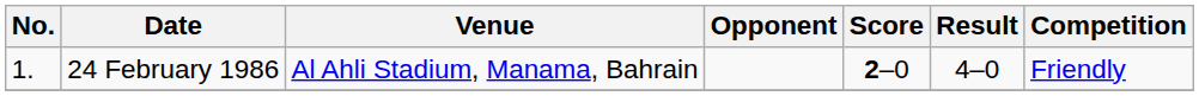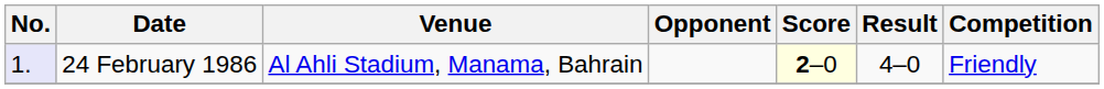24 February 1986 | No.: no background -> lavender background
24 February 1986 | Score: no background -> lightyellow background
